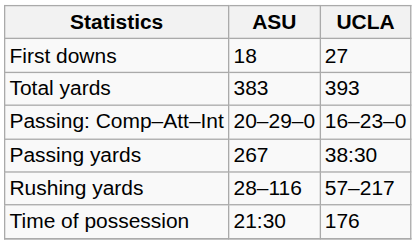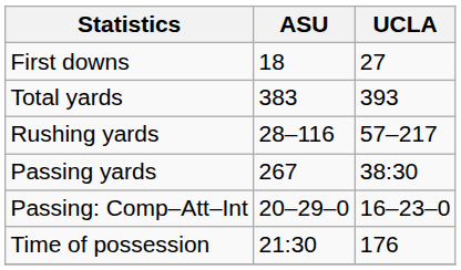rows swapped: Rushing yards <-> Passing: Comp–Att–Int
